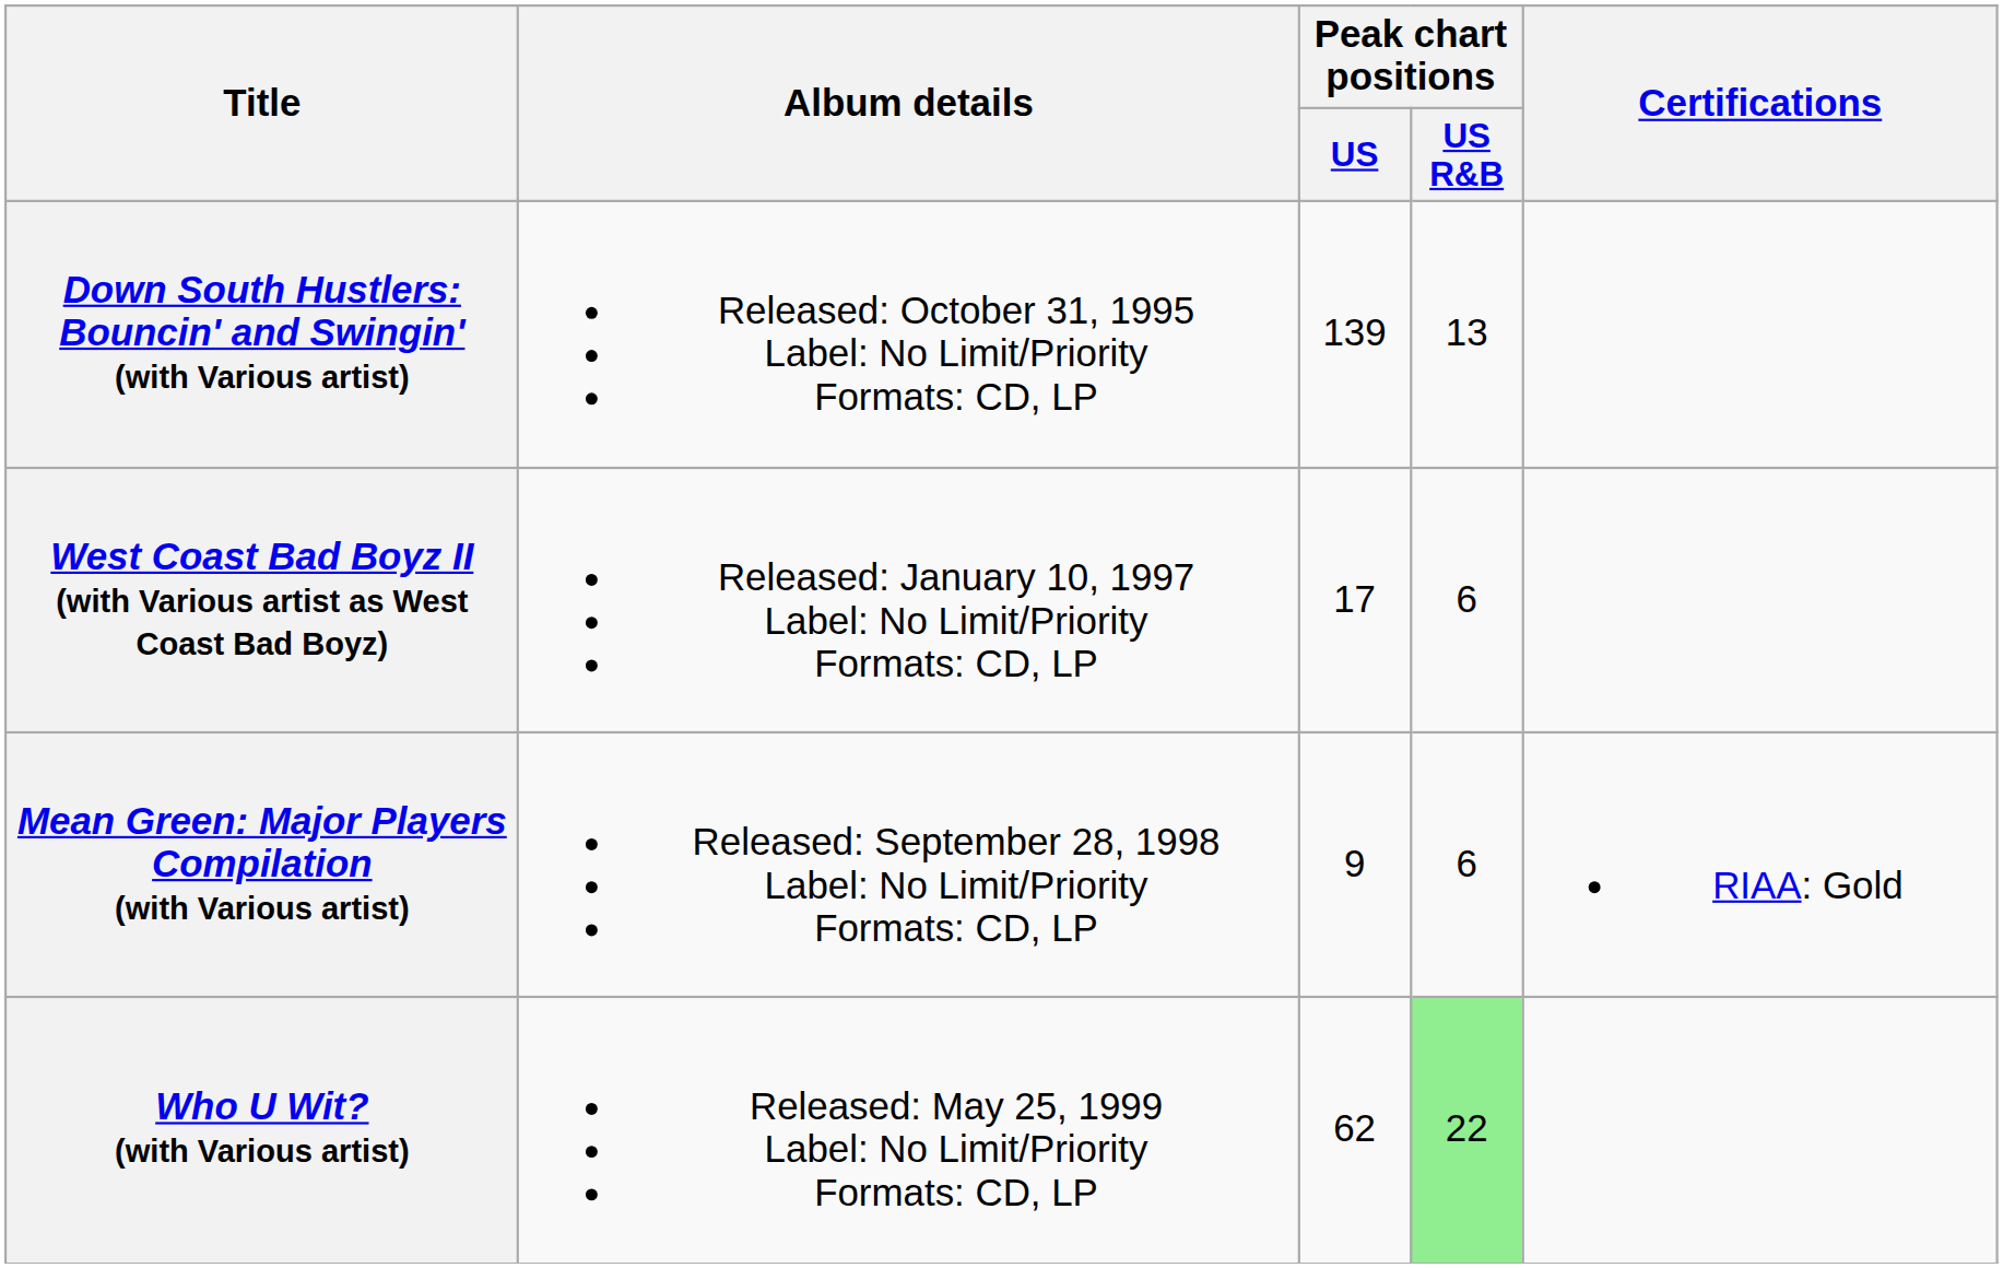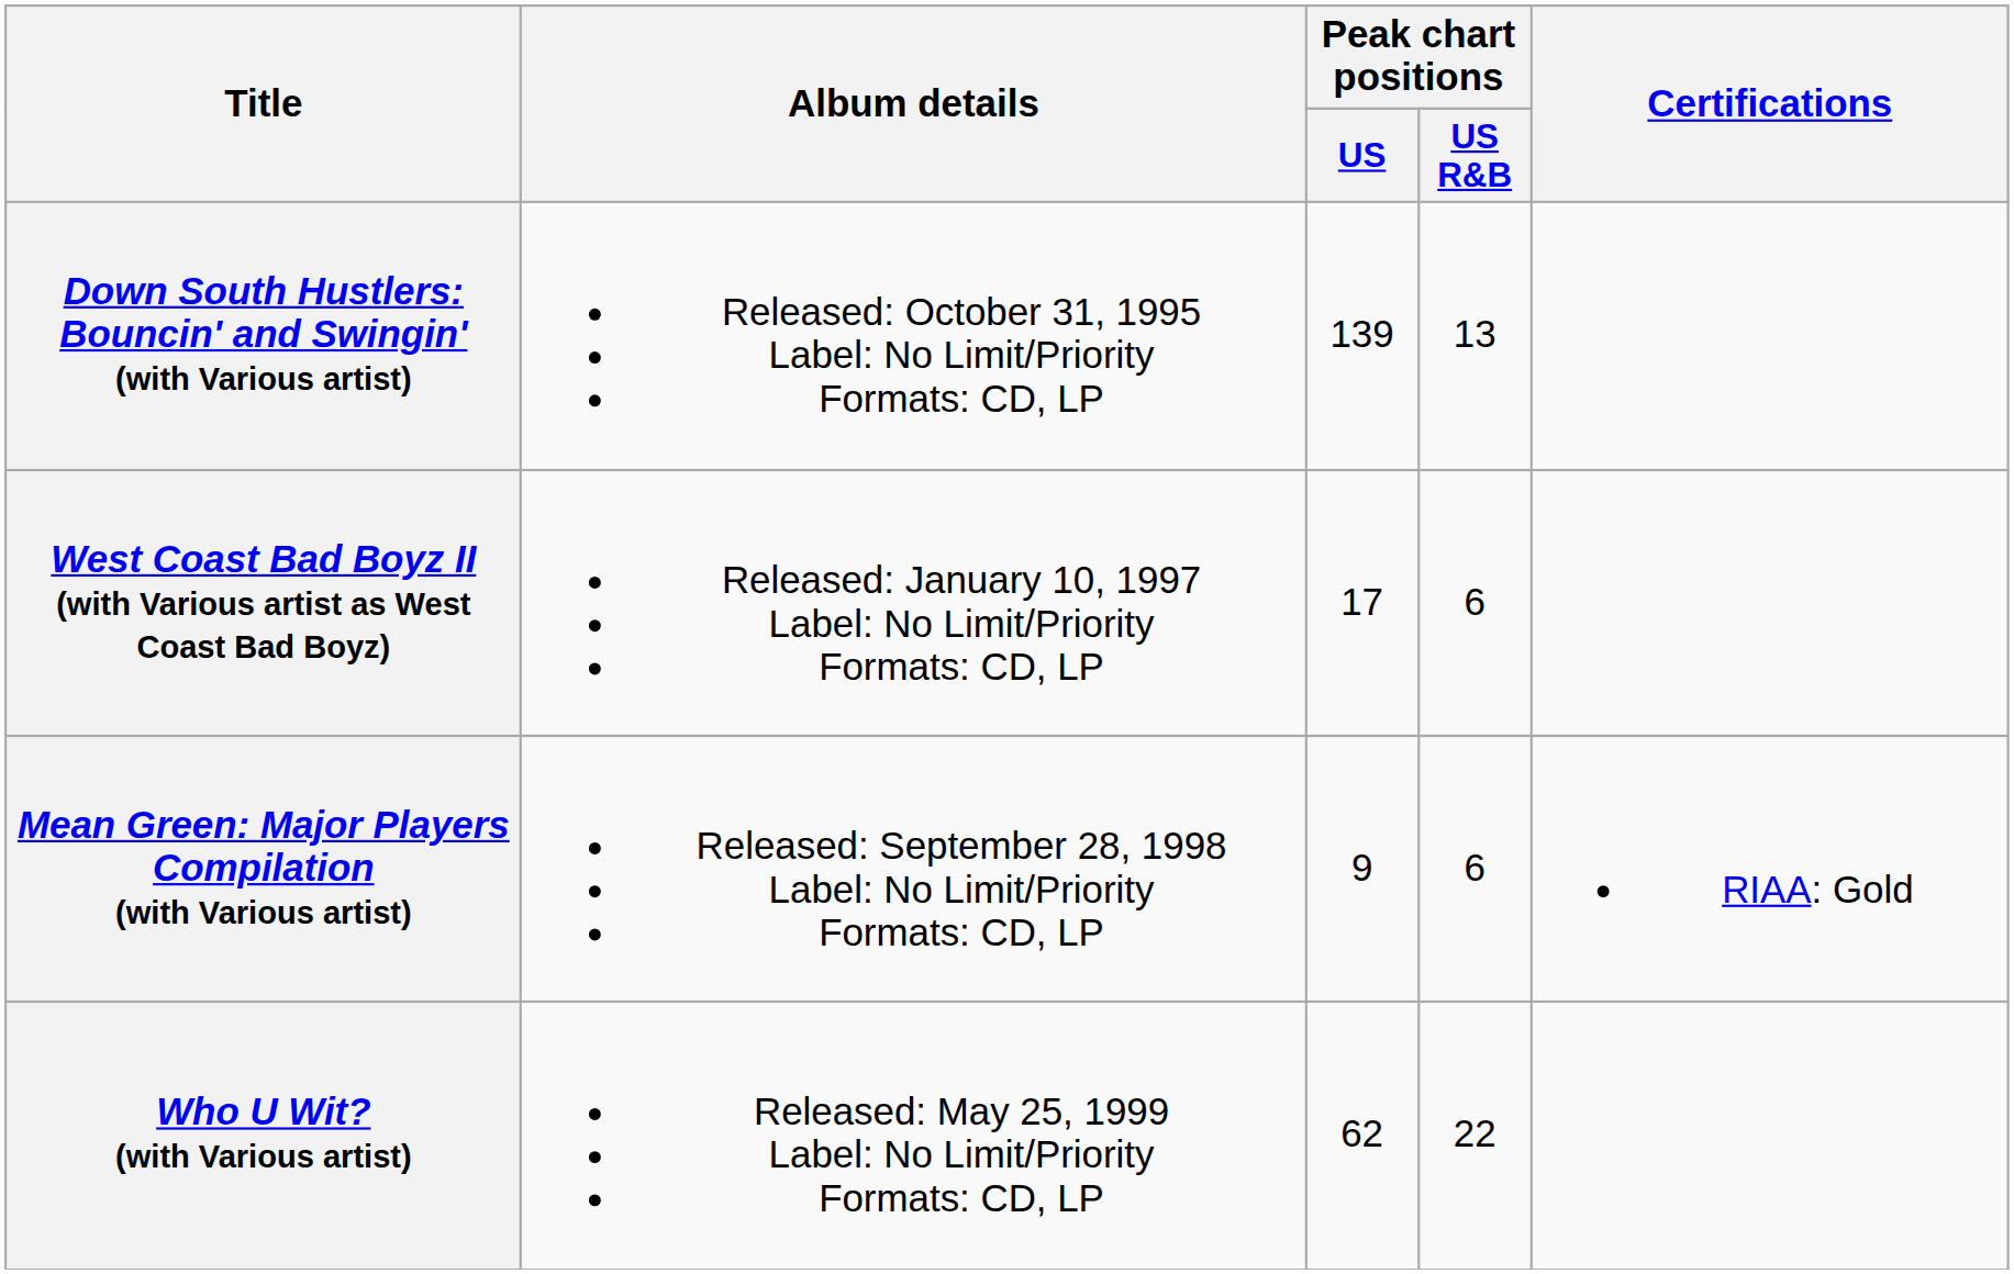Who U Wit? (with Various artist) | Peak chart positions / US R&B: lightgreen background -> no background
